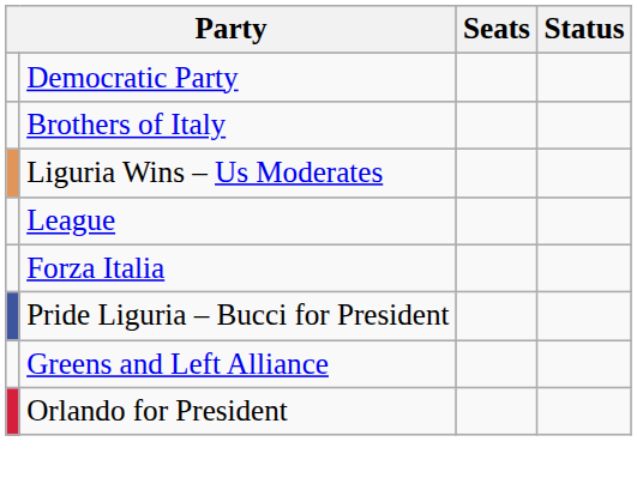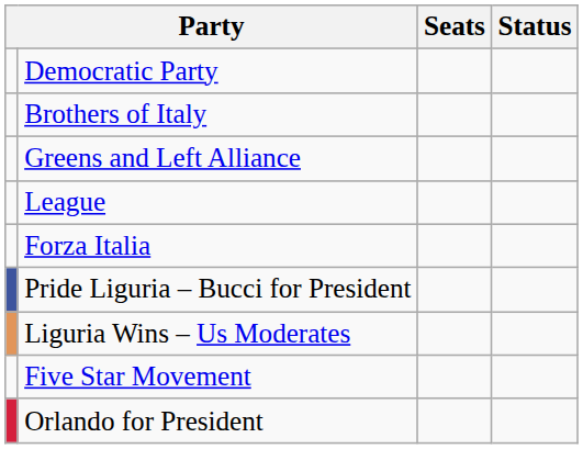rows swapped: Liguria Wins – Us Moderates <-> Greens and Left Alliance
+ row: Five Star Movement
